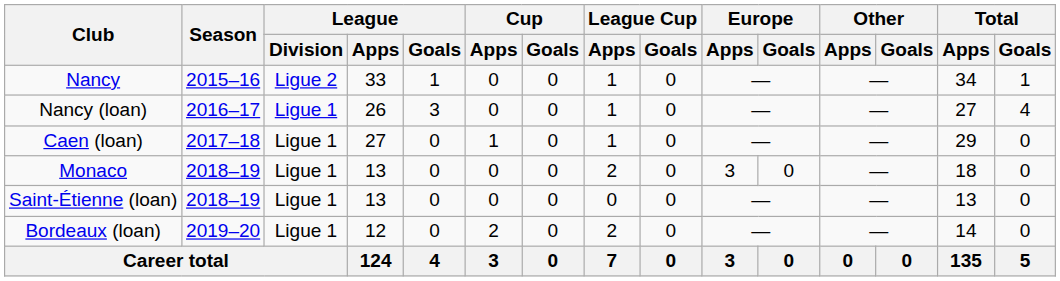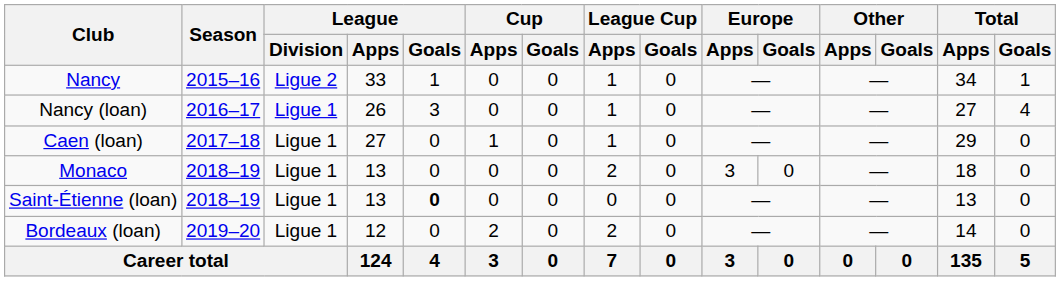Saint-Étienne (loan) | League / Goals: normal -> bold
